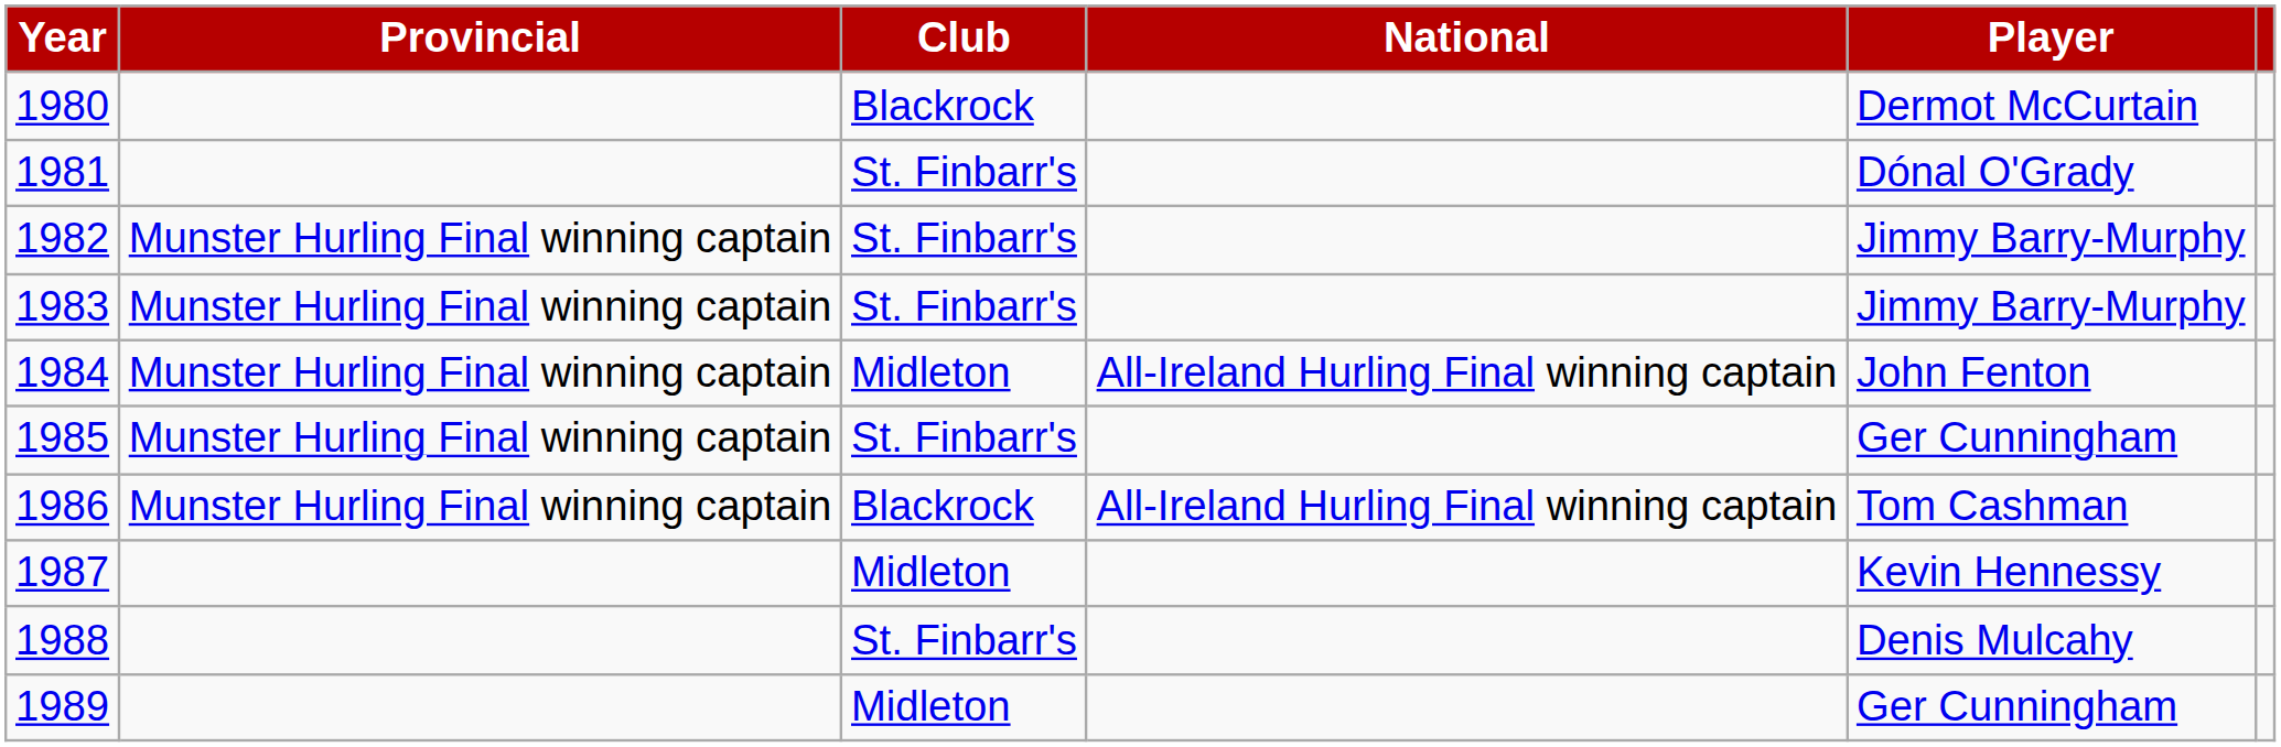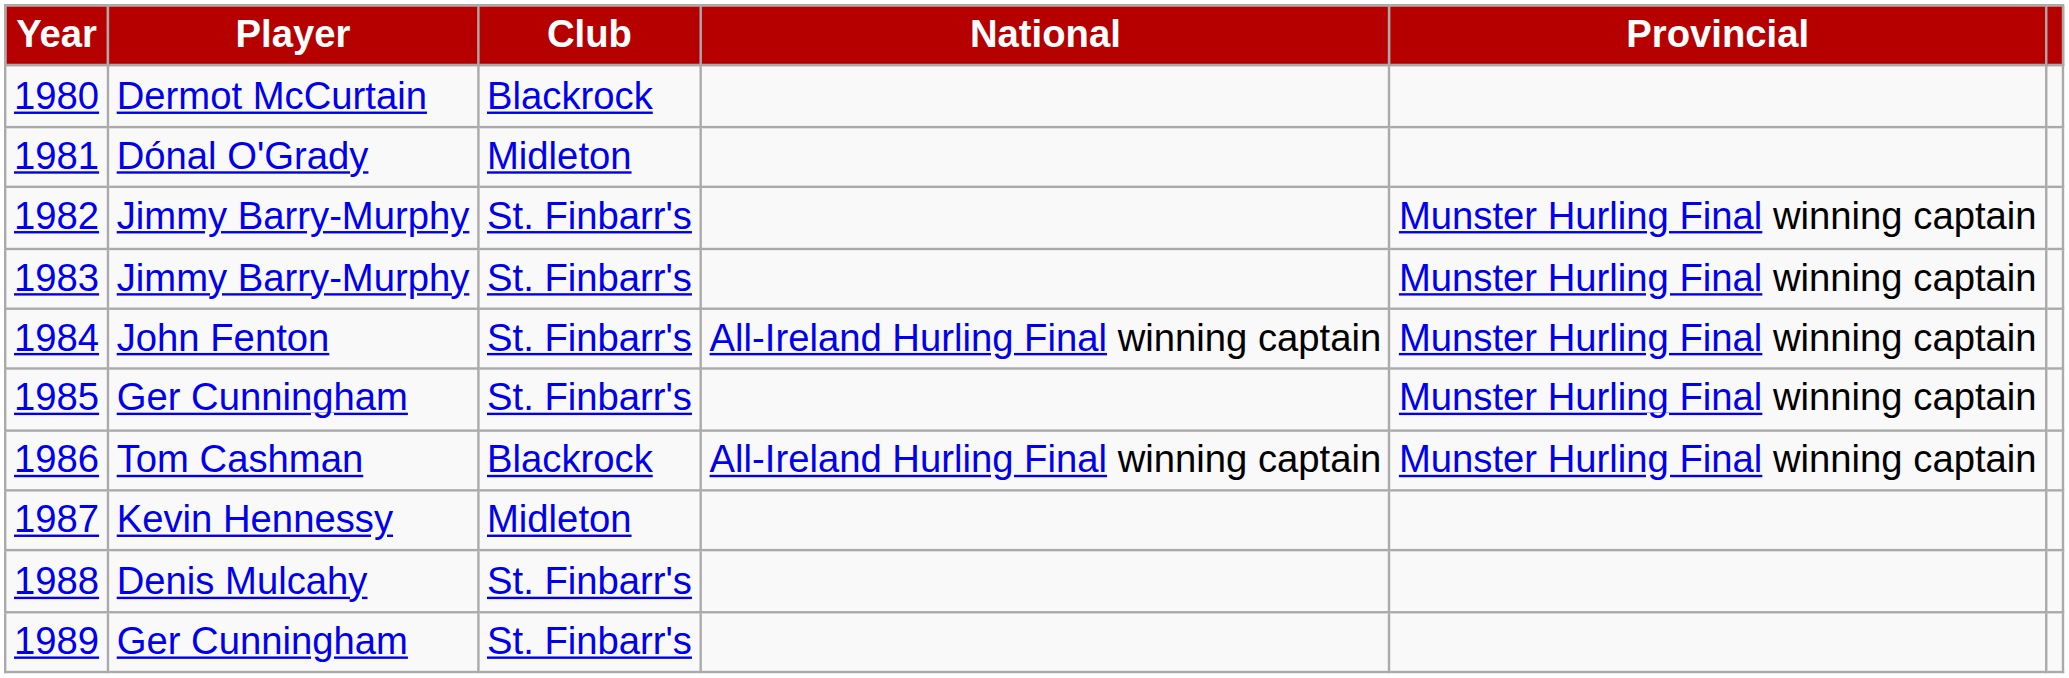columns swapped: Player <-> Provincial
1981 | Club: St. Finbarr's -> Midleton
1984 | Club: Midleton -> St. Finbarr's
1989 | Club: Midleton -> St. Finbarr's
